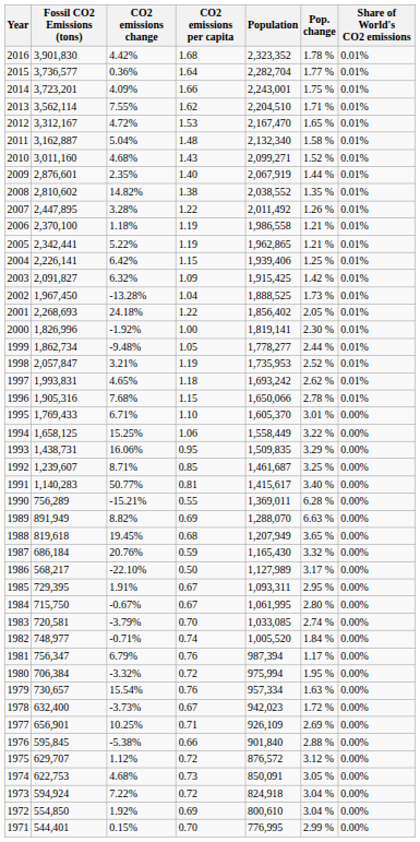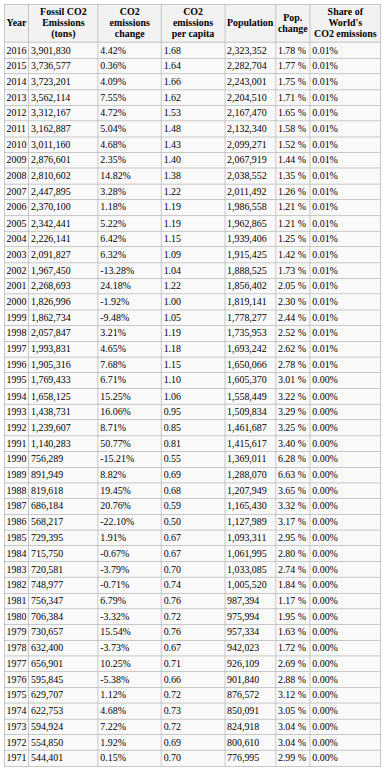1993 | Population: 1,509,835 -> 1,509,834
